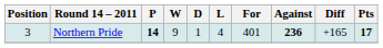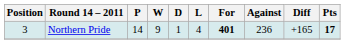Northern Pride | P: bold -> normal
Northern Pride | For: normal -> bold
Northern Pride | Against: bold -> normal
